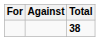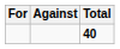row 2 | Total: 38 -> 40
